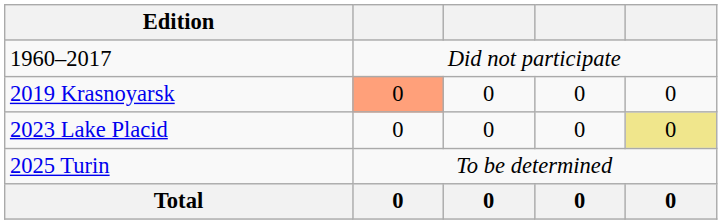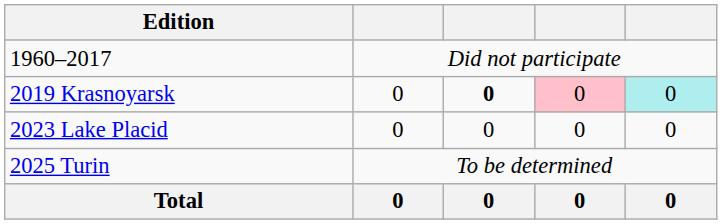2019 Krasnoyarsk | column 2: lightsalmon background -> no background
2019 Krasnoyarsk | column 3: normal -> bold
2019 Krasnoyarsk | column 4: no background -> pink background
2019 Krasnoyarsk | column 5: no background -> paleturquoise background
2023 Lake Placid | column 5: khaki background -> no background
